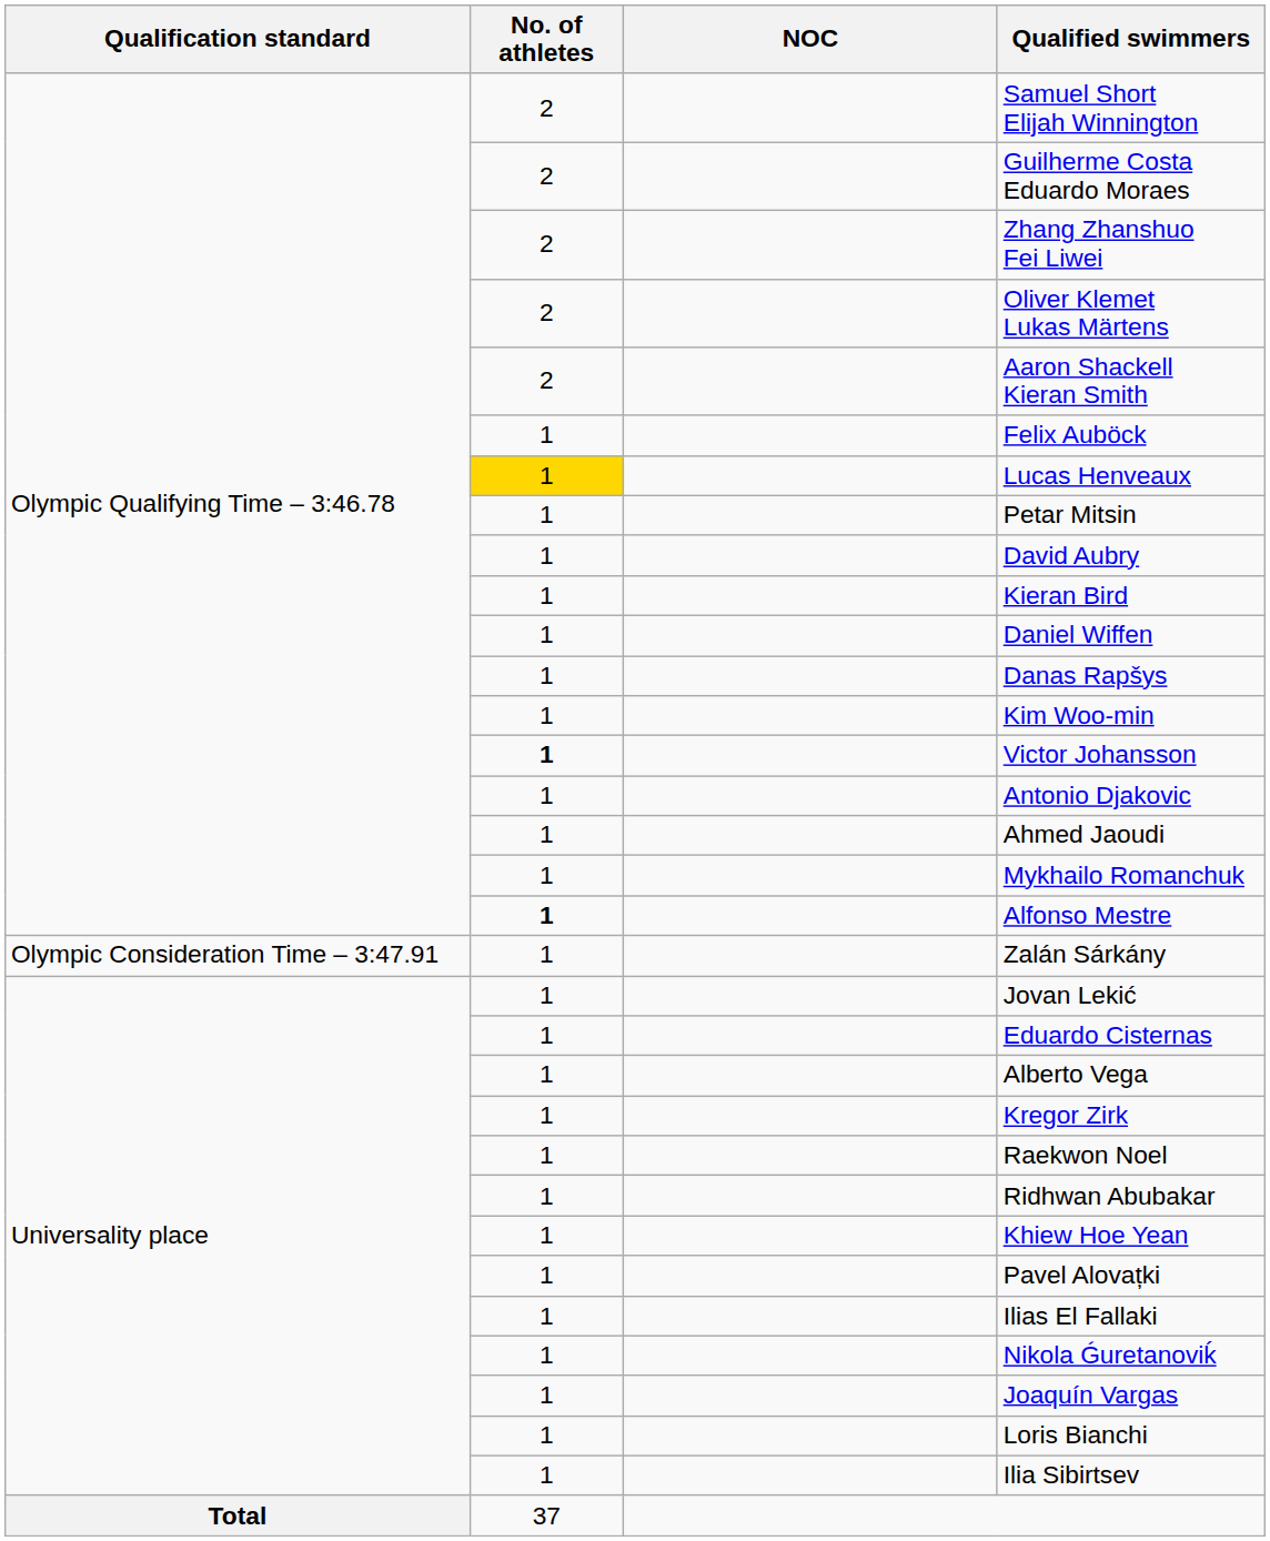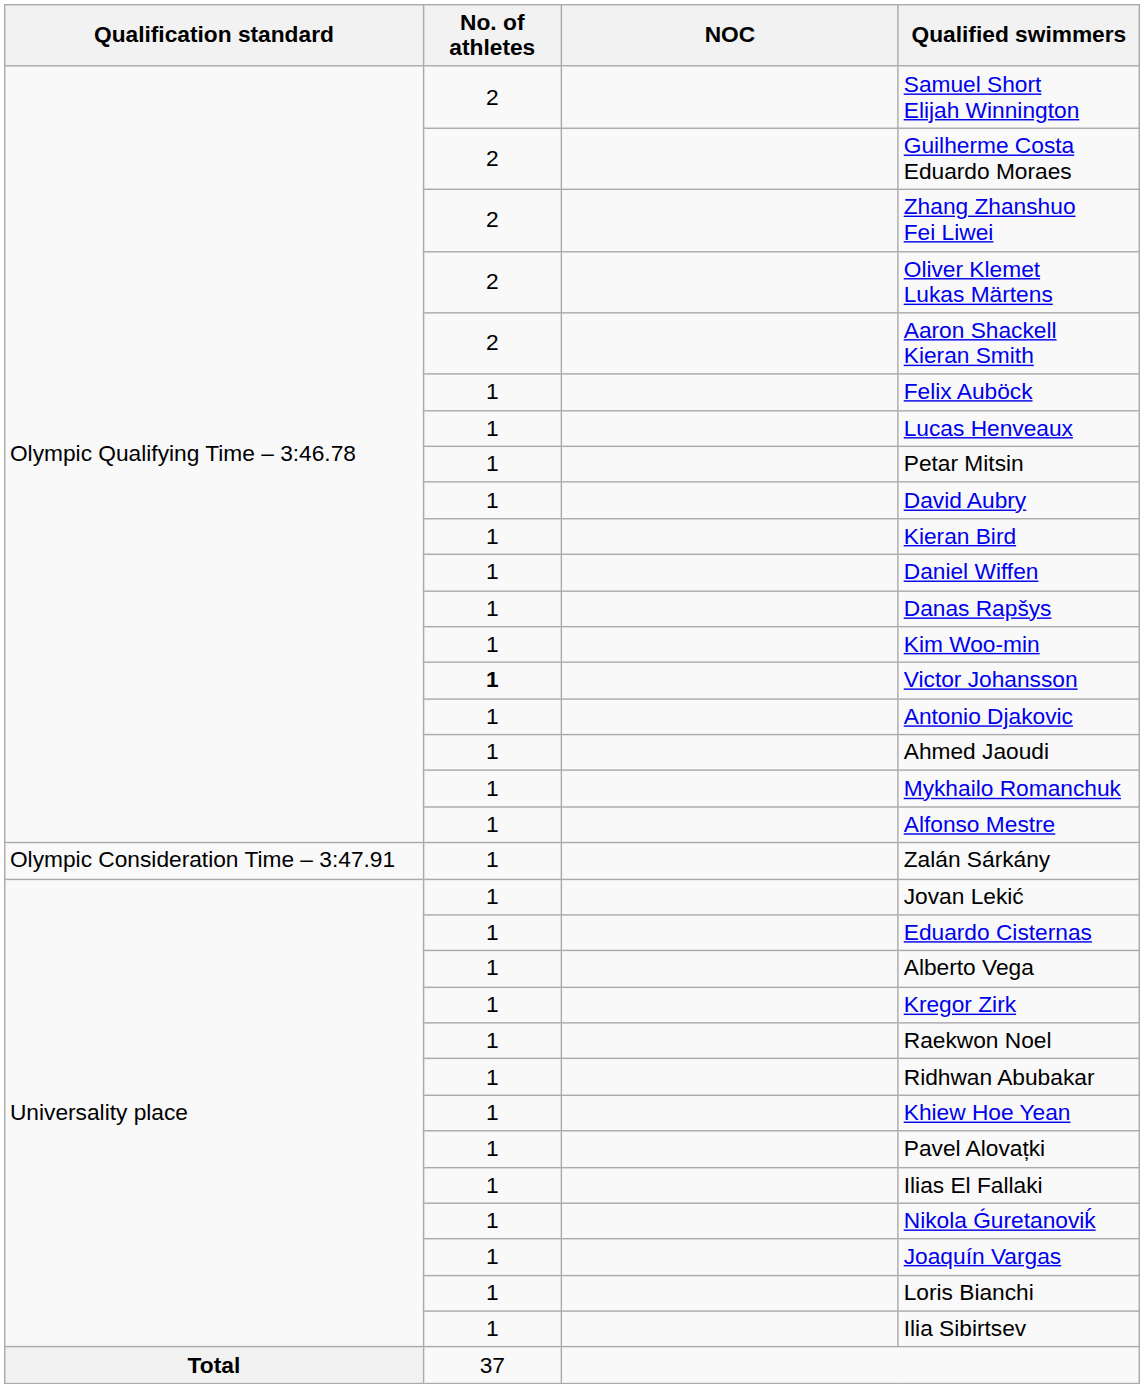Lucas Henveaux | No. of athletes: gold background -> no background
Alfonso Mestre | No. of athletes: bold -> normal
